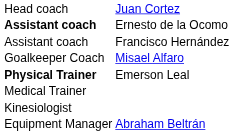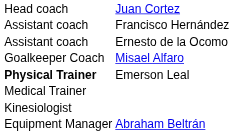row 2 | column 1: bold -> normal
row 2 | column 2: Ernesto de la Ocomo -> Francisco Hernández
row 3 | column 2: Francisco Hernández -> Ernesto de la Ocomo
